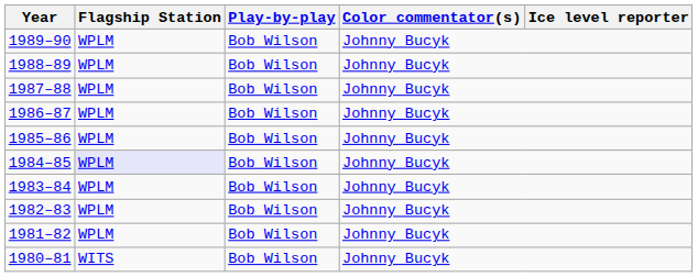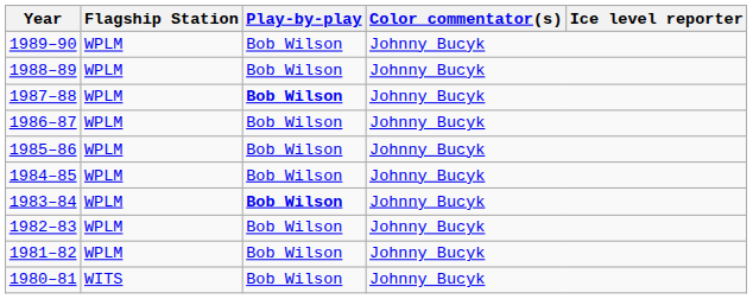1987–88 | Play-by-play: normal -> bold
1984–85 | Flagship Station: lavender background -> no background
1983–84 | Play-by-play: normal -> bold
